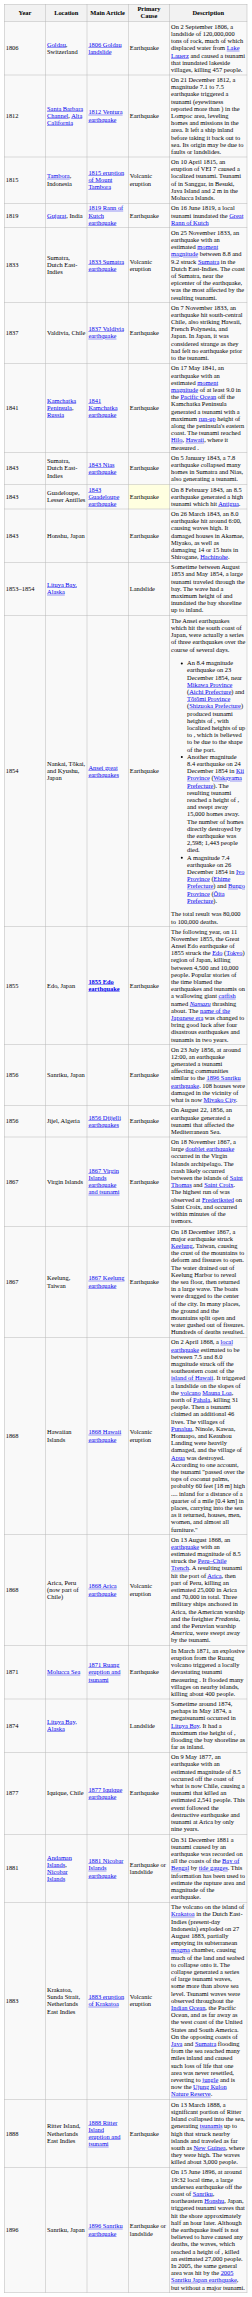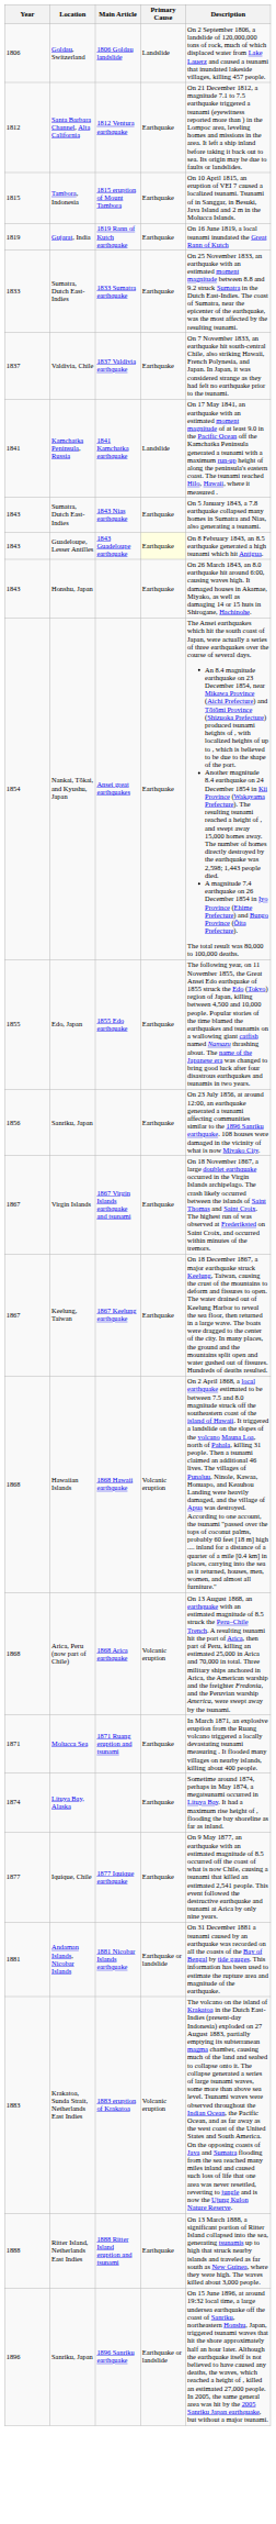Goldau, Switzerland | Primary Cause: Earthquake -> Landslide
Tambora, Indonesia | Primary Cause: Volcanic eruption -> Earthquake
1833 / Sumatra, Dutch East-Indies | Primary Cause: Volcanic eruption -> Earthquake
Kamchatka Peninsula, Russia | Primary Cause: Earthquake -> Landslide
- row: 1853–1854 | Lituya Bay, Alaska | Landslide | Sometime between August 1853 and May 1854, a large tsunami traveled through the bay. The wave had a maximum height of and inundated the bay shoreline up to inland.
Edo, Japan | Main Article: bold -> normal
- row: 1856 | Jijel, Algeria | 1856 Djijelli earthquakes | Earthquake | On August 22, 1856, an earthquake generated a tsunami that affected the Mediterranean Sea.
1874 / Lituya Bay, Alaska | Primary Cause: Landslide -> Earthquake
